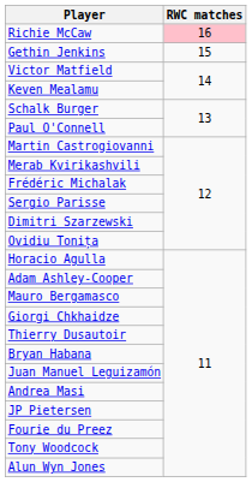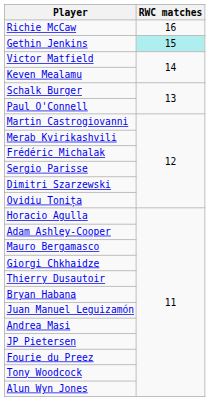Richie McCaw | RWC matches: pink background -> no background
Gethin Jenkins | RWC matches: no background -> paleturquoise background
